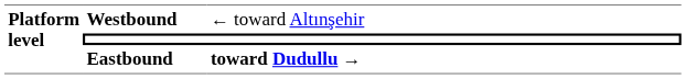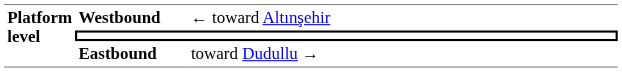Eastbound | column 3: bold -> normal
